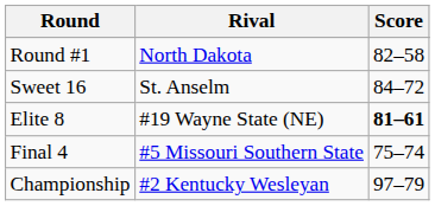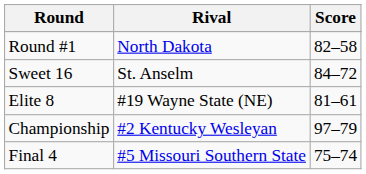Elite 8 | Score: bold -> normal
rows swapped: Final 4 <-> Championship
